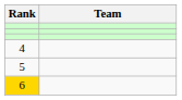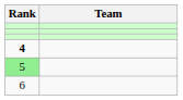row 5 | Rank: normal -> bold
row 6 | Rank: no background -> lightgreen background
row 7 | Rank: gold background -> no background
